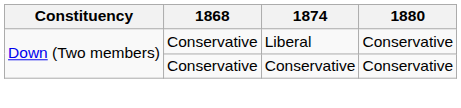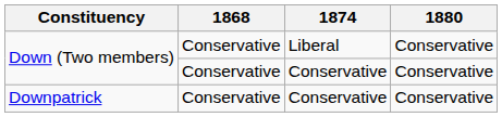+ row: Downpatrick | Conservative | Conservative | Conservative
